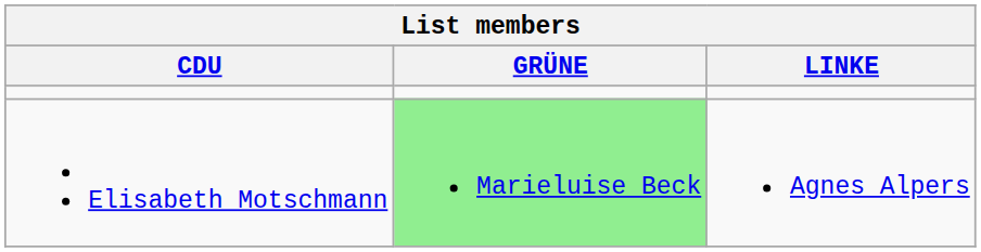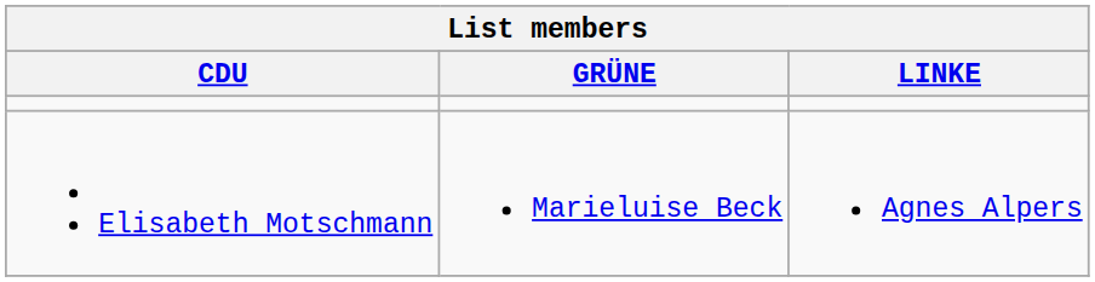Elisabeth Motschmann | GRÜNE: lightgreen background -> no background
